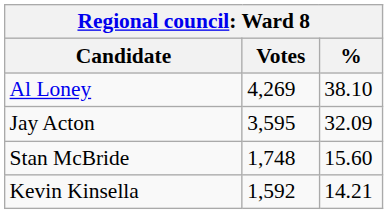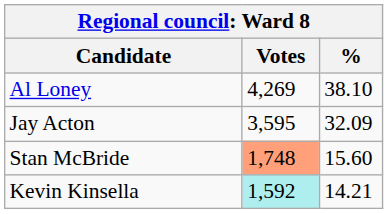Stan McBride | Votes: no background -> lightsalmon background
Kevin Kinsella | Votes: no background -> paleturquoise background
